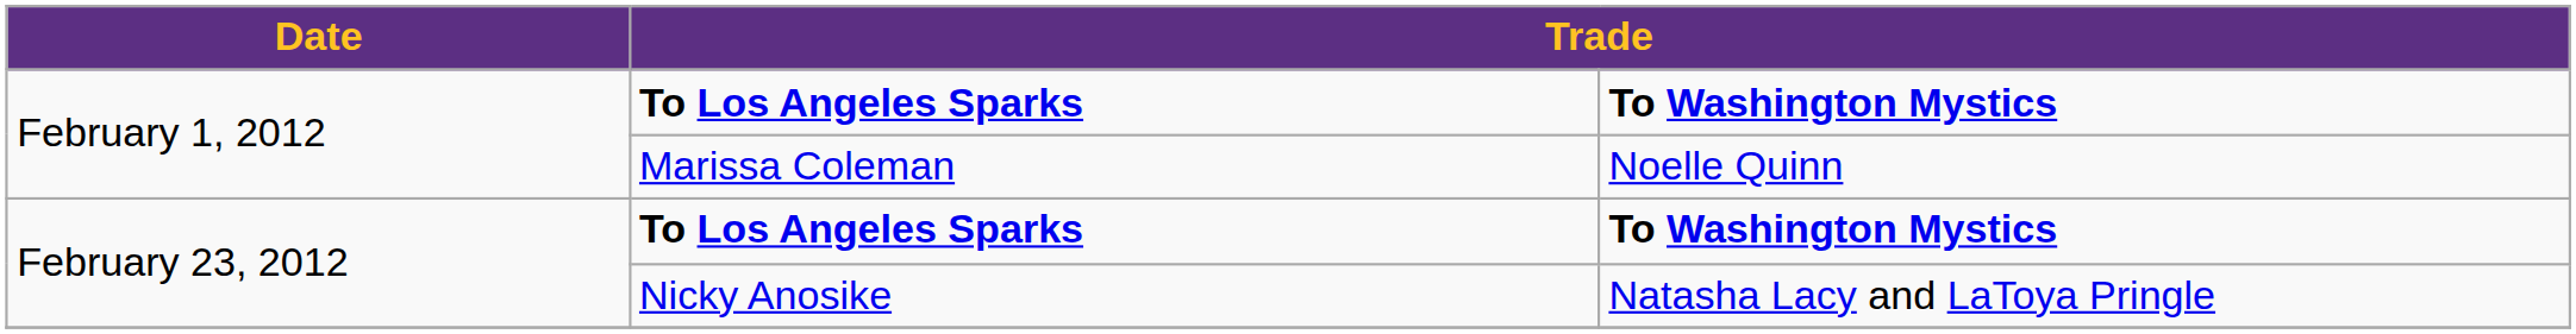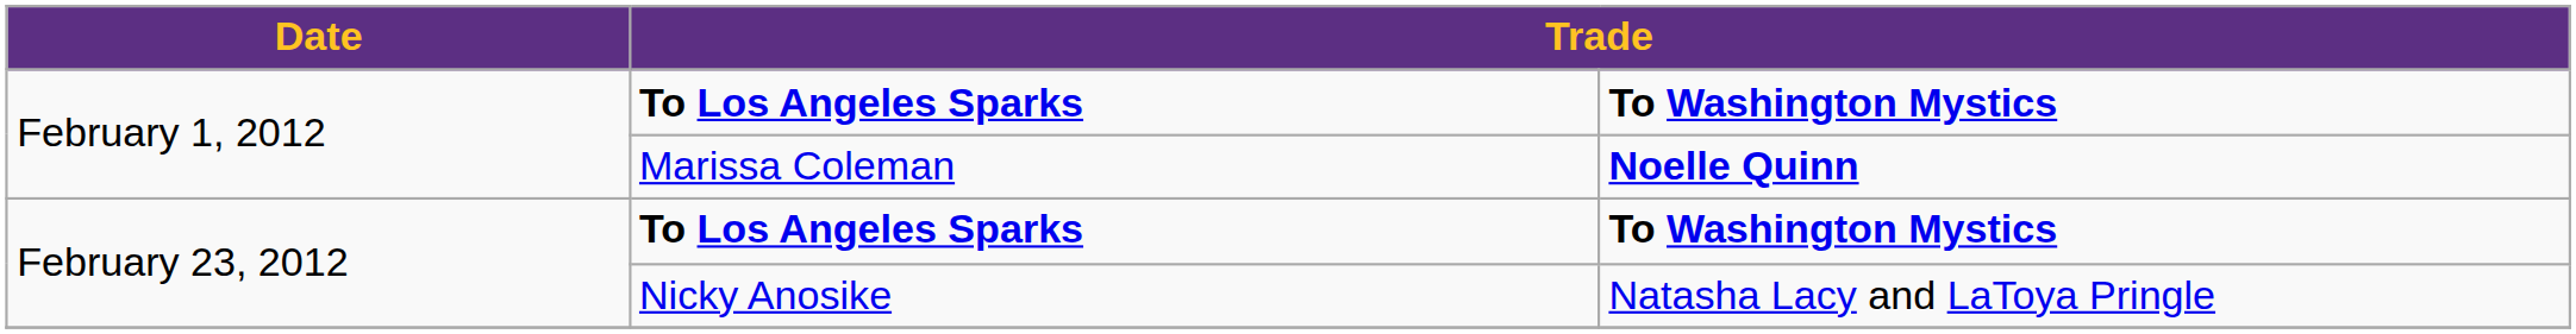Marissa Coleman | column 3: normal -> bold
